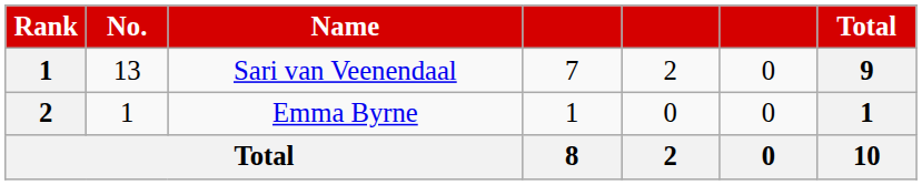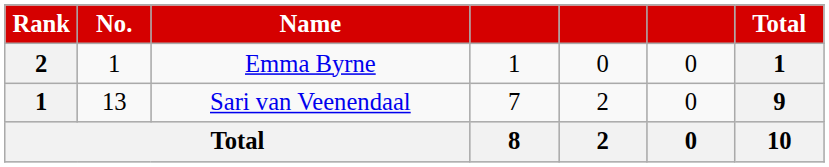rows swapped: Sari van Veenendaal <-> Emma Byrne
